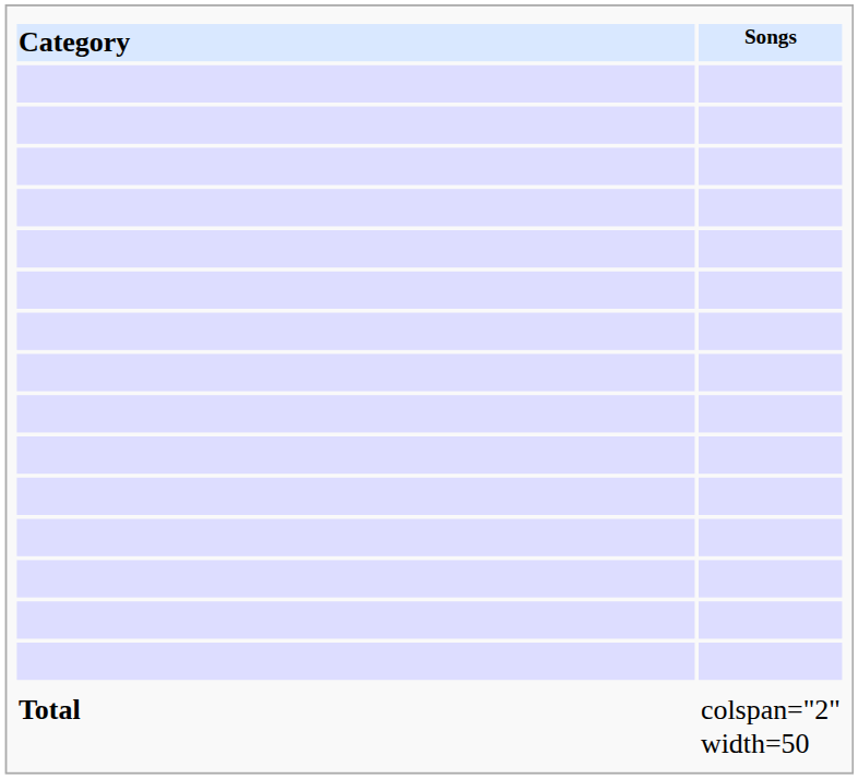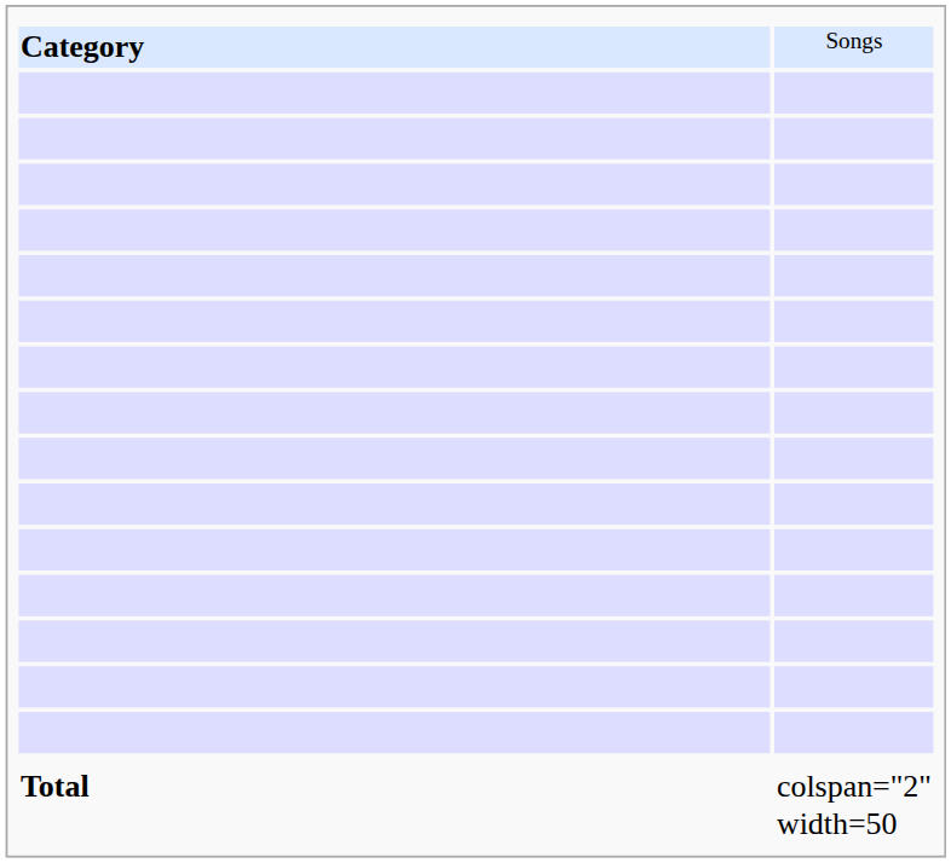row 1 | column 2: bold -> normal
